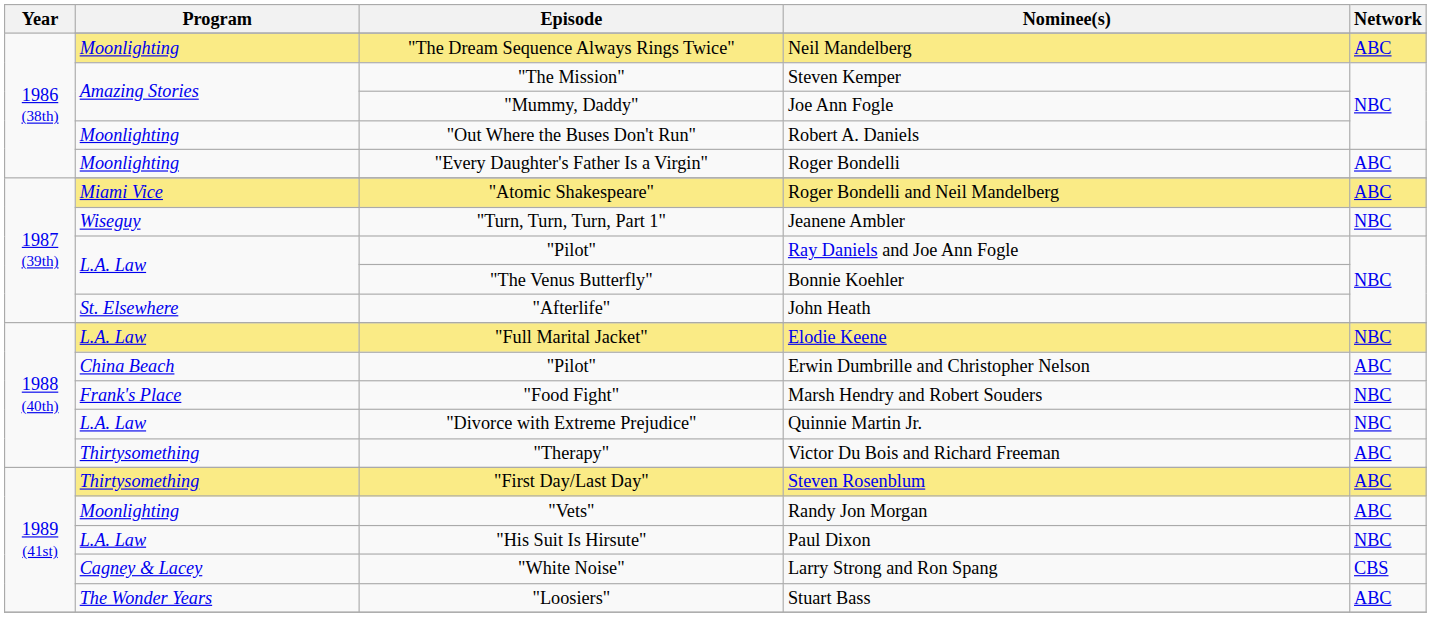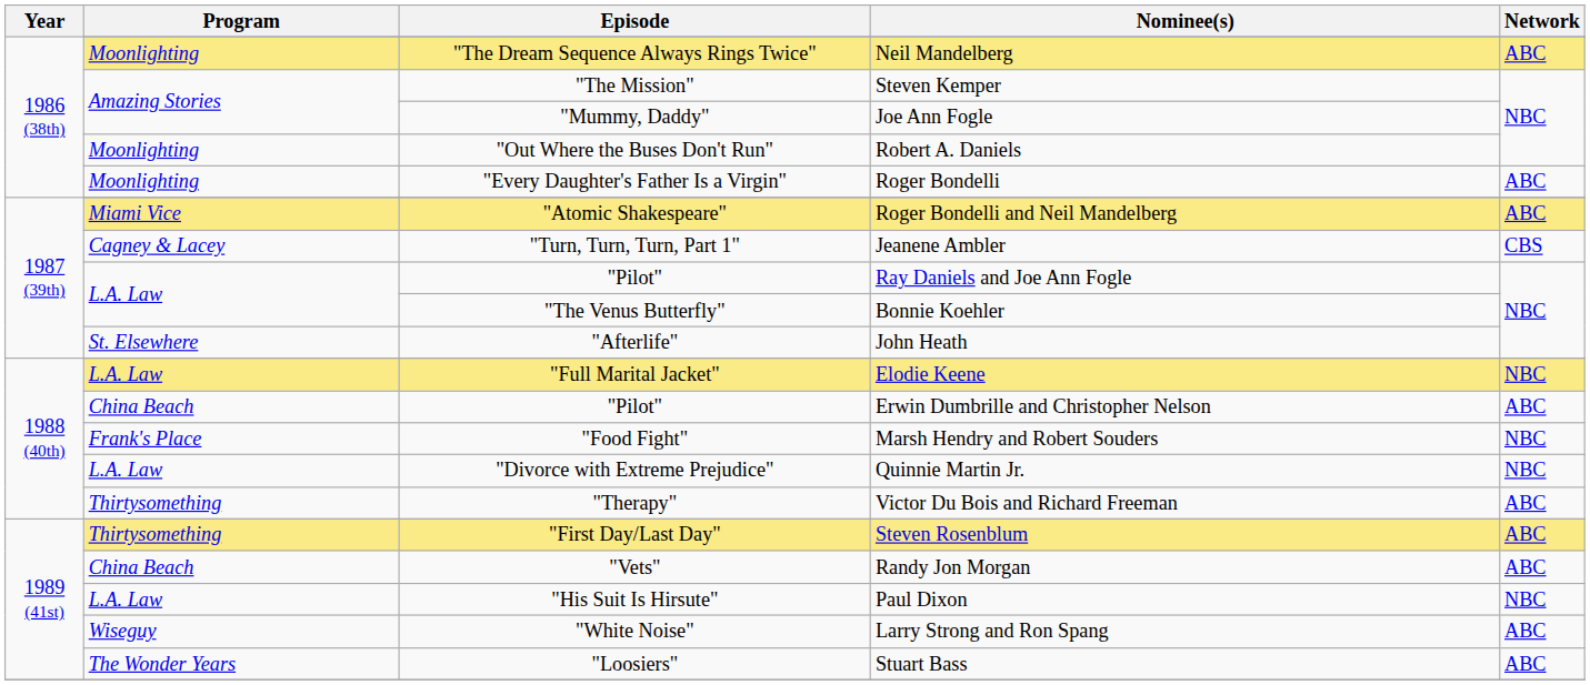Jeanene Ambler | Program: Wiseguy -> Cagney & Lacey
Jeanene Ambler | Network: NBC -> CBS
Randy Jon Morgan | Program: Moonlighting -> China Beach
Larry Strong and Ron Spang | Program: Cagney & Lacey -> Wiseguy
Larry Strong and Ron Spang | Network: CBS -> ABC
